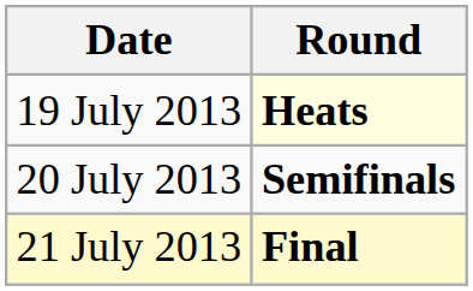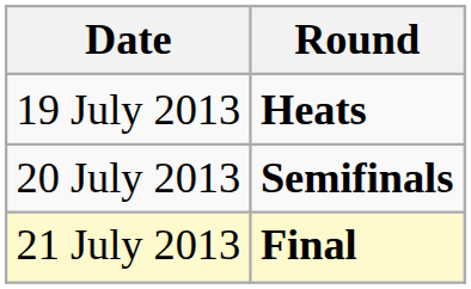19 July 2013 | Round: lightyellow background -> no background
